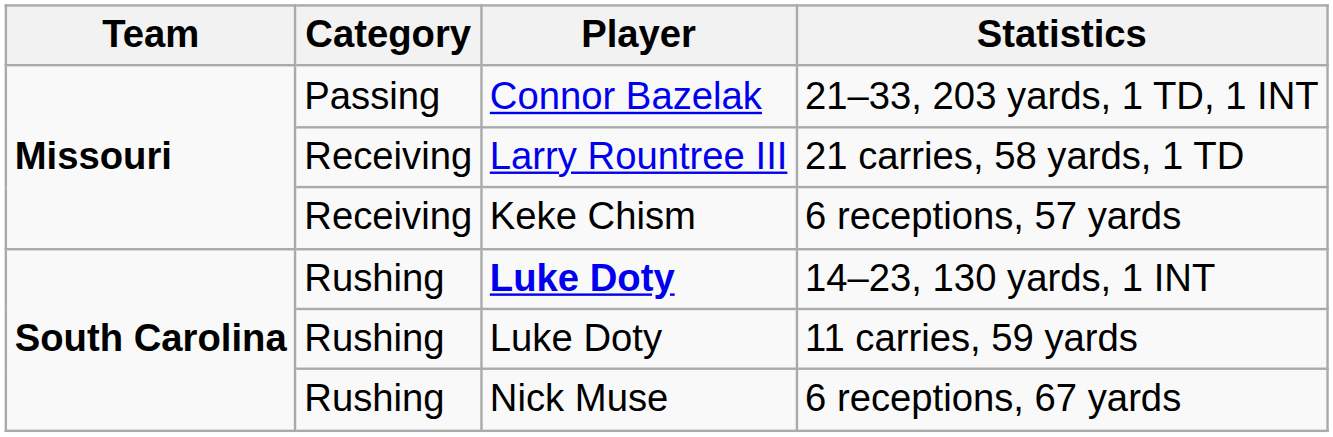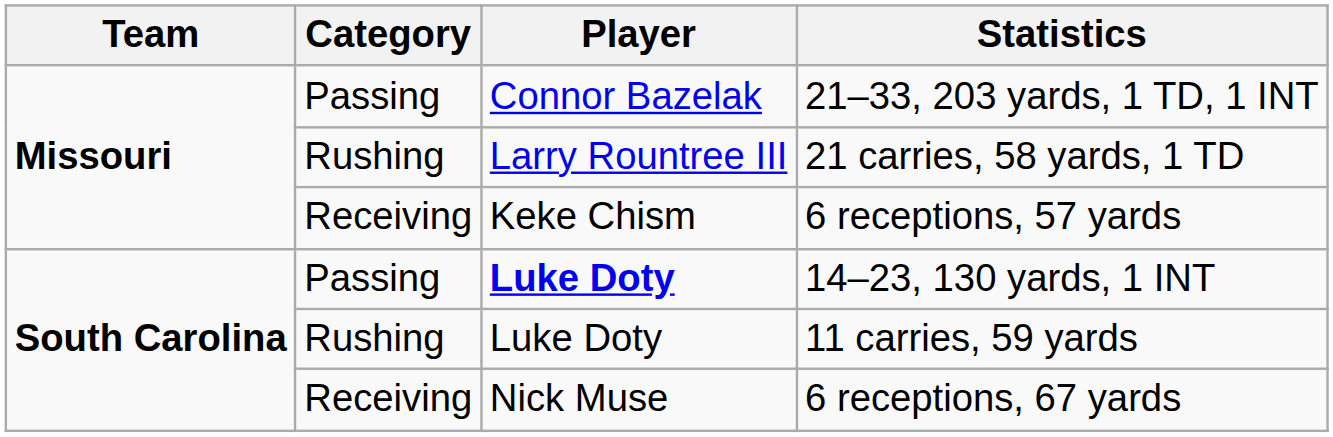21 carries, 58 yards, 1 TD | Category: Receiving -> Rushing
14–23, 130 yards, 1 INT | Category: Rushing -> Passing
6 receptions, 67 yards | Category: Rushing -> Receiving
